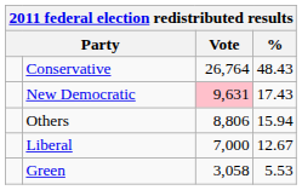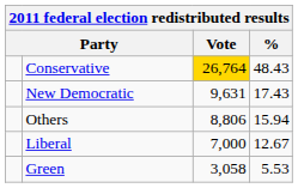Conservative | Vote: no background -> gold background
New Democratic | Vote: pink background -> no background
